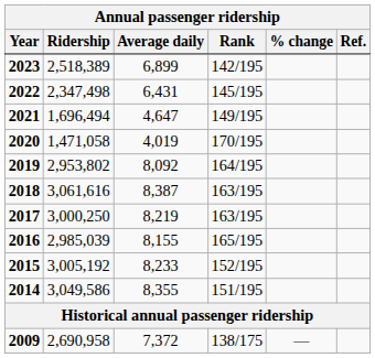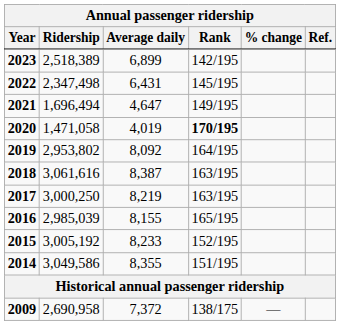2020 | Rank: normal -> bold
